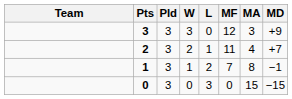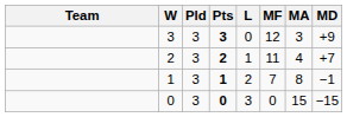columns swapped: Pts <-> W
